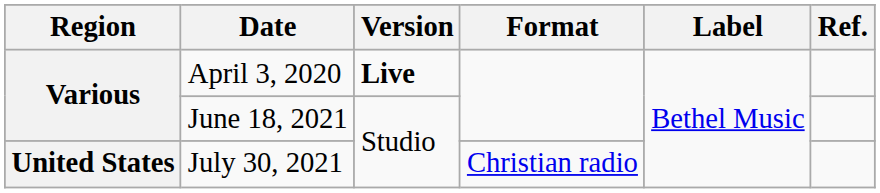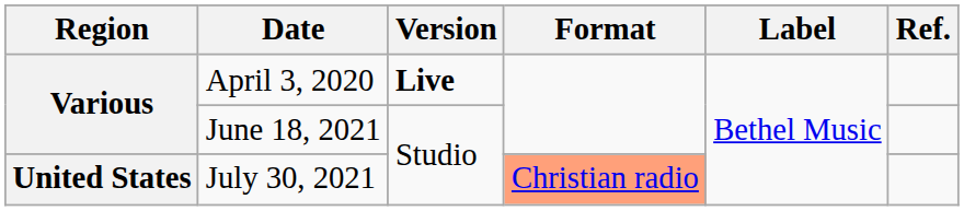July 30, 2021 | Format: no background -> lightsalmon background
